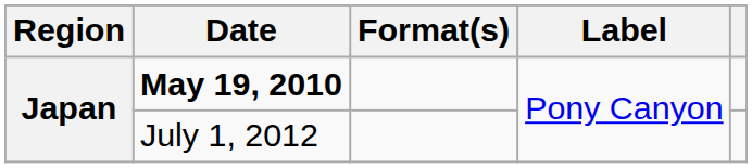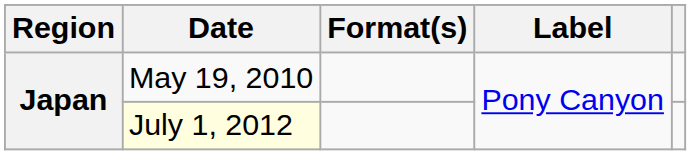May 19, 2010 | Date: bold -> normal
July 1, 2012 | Date: no background -> lightyellow background
